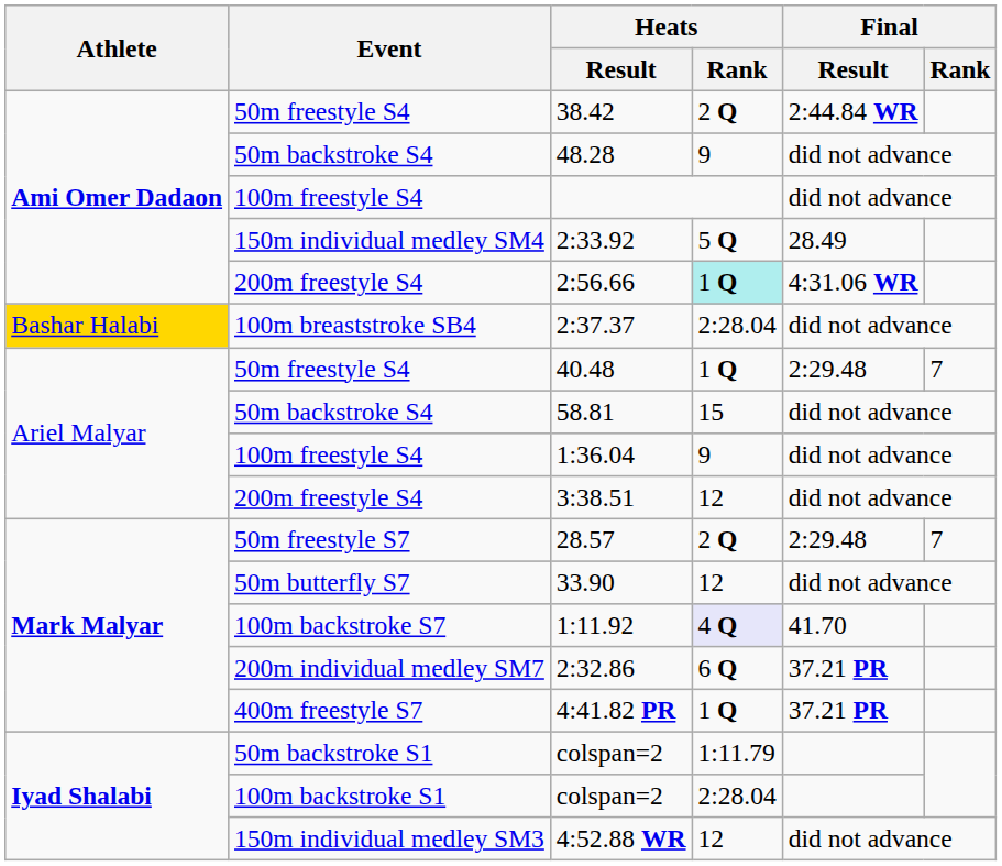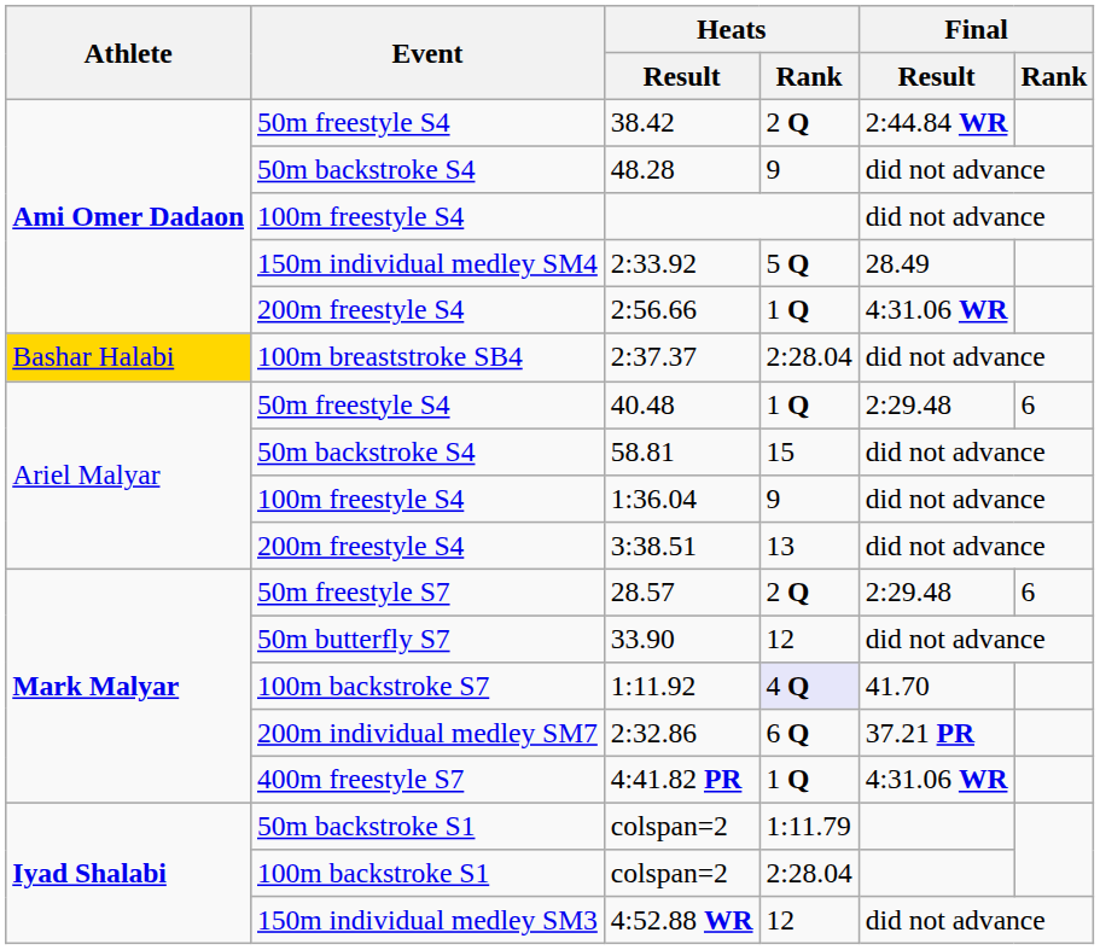2:56.66 | Heats / Rank: paleturquoise background -> no background
40.48 | Final / Rank: 7 -> 6
3:38.51 | Heats / Rank: 12 -> 13
28.57 | Final / Rank: 7 -> 6
4:41.82 PR | Final / Result: 37.21 PR -> 4:31.06 WR
